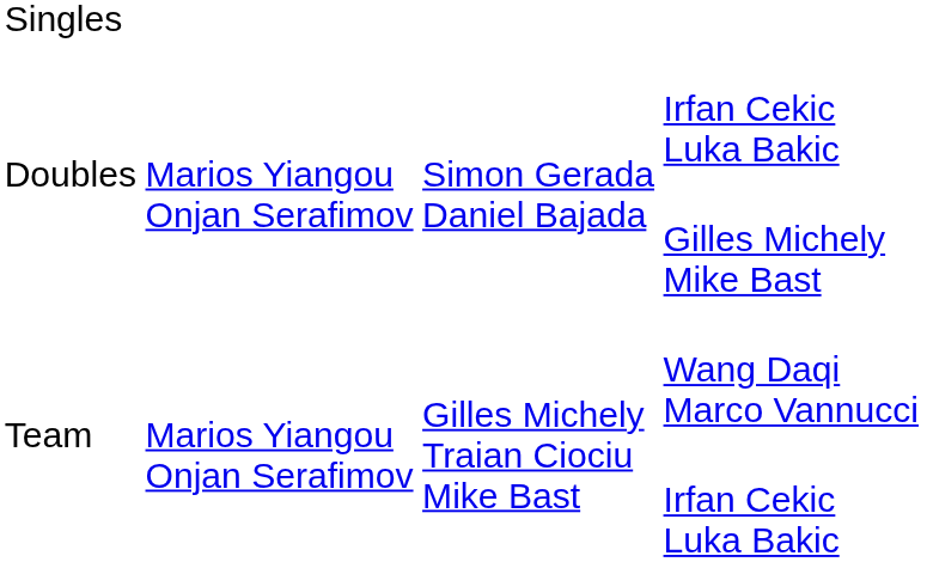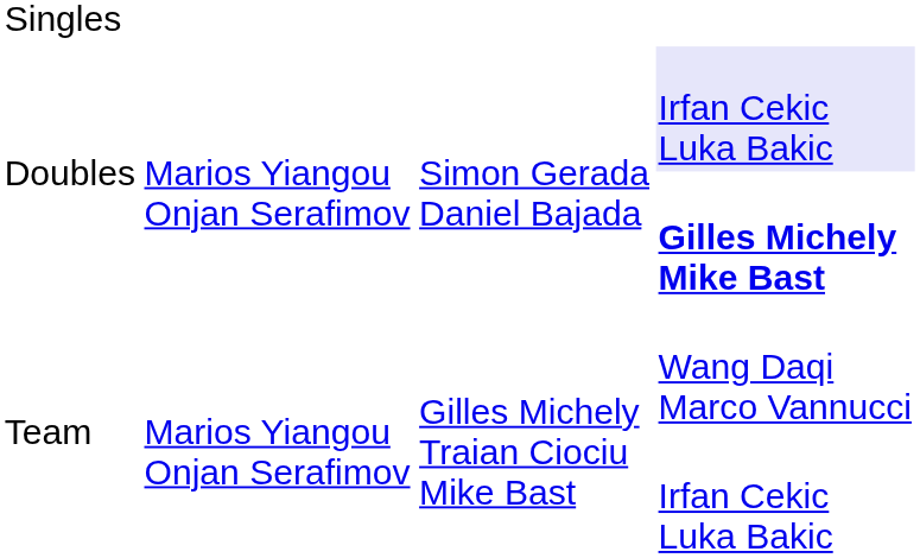Doubles / Irfan Cekic Luka Bakic | column 4: no background -> lavender background
Gilles Michely Mike Bast | column 4: normal -> bold
